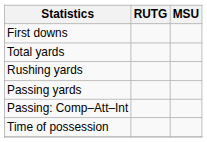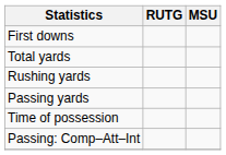rows swapped: Passing: Comp–Att–Int <-> Time of possession
